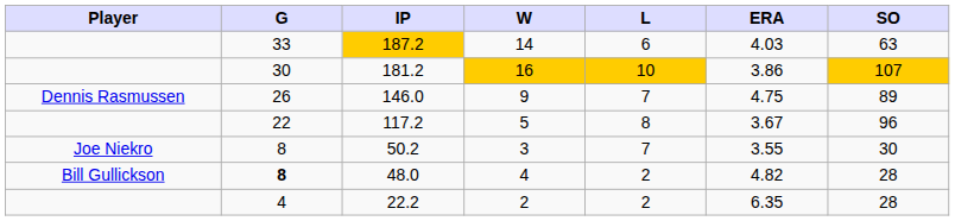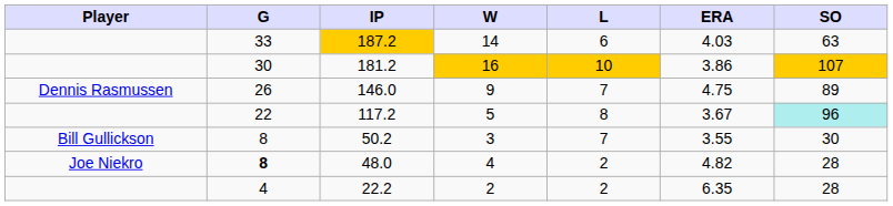117.2 | SO: no background -> paleturquoise background
50.2 | Player: Joe Niekro -> Bill Gullickson
48.0 | Player: Bill Gullickson -> Joe Niekro
